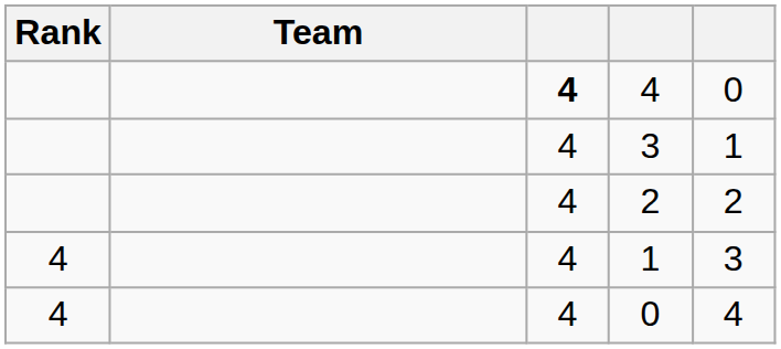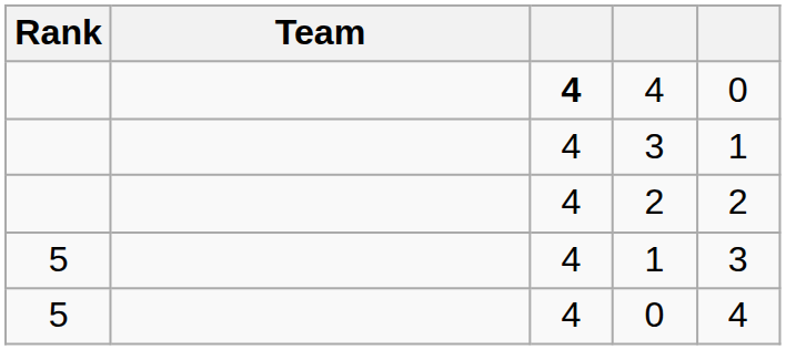row 5 | Rank: 4 -> 5
row 6 | Rank: 4 -> 5
